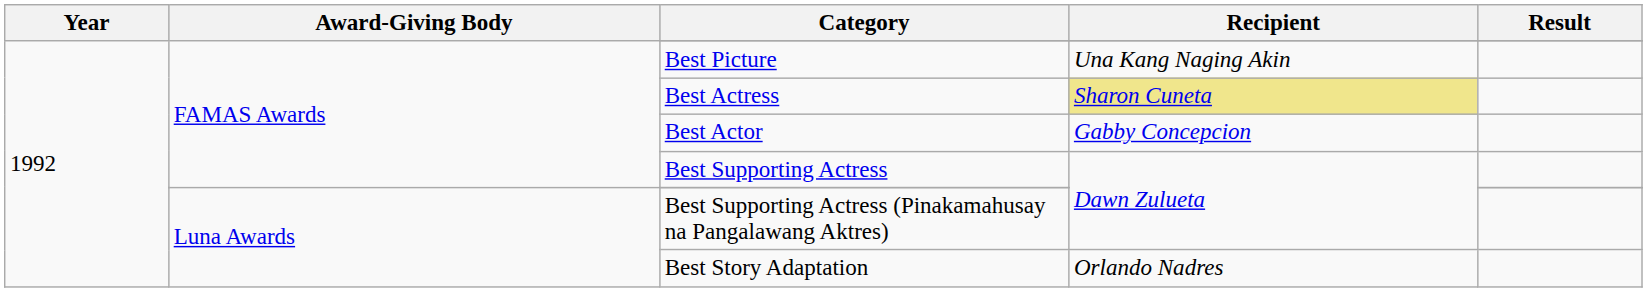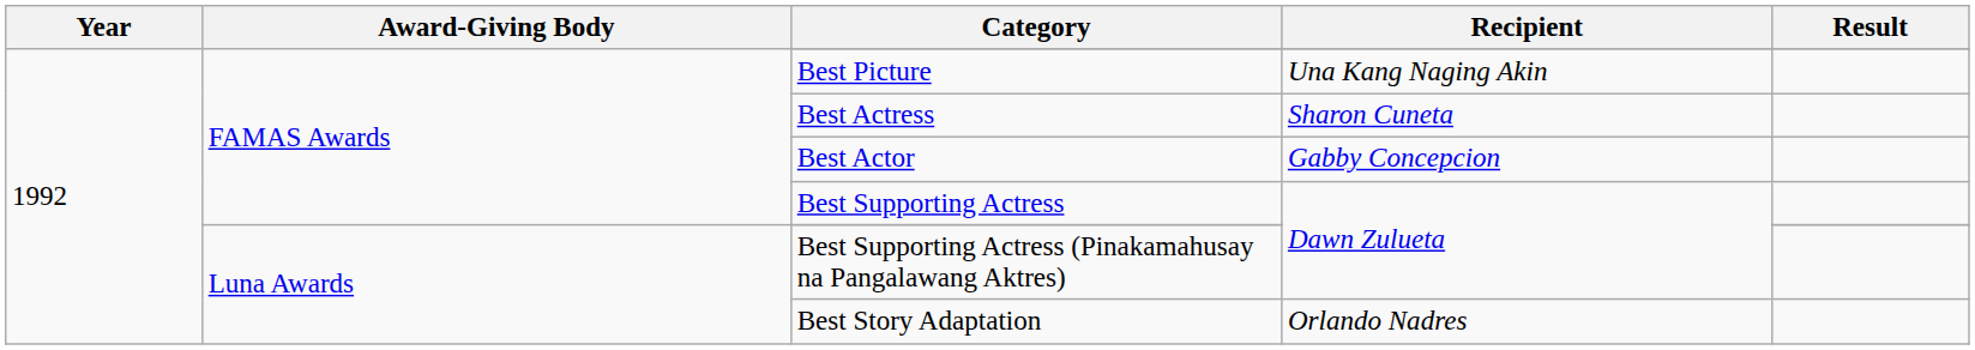Best Actress | Recipient: khaki background -> no background
